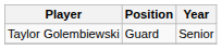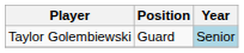Taylor Golembiewski | Year: no background -> lightblue background
